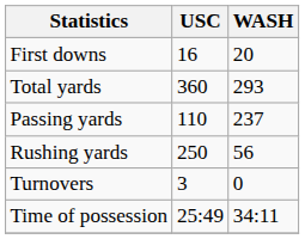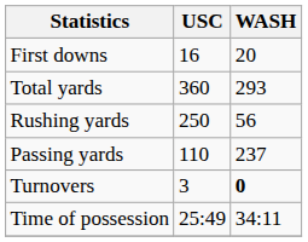rows swapped: Rushing yards <-> Passing yards
Turnovers | WASH: normal -> bold
